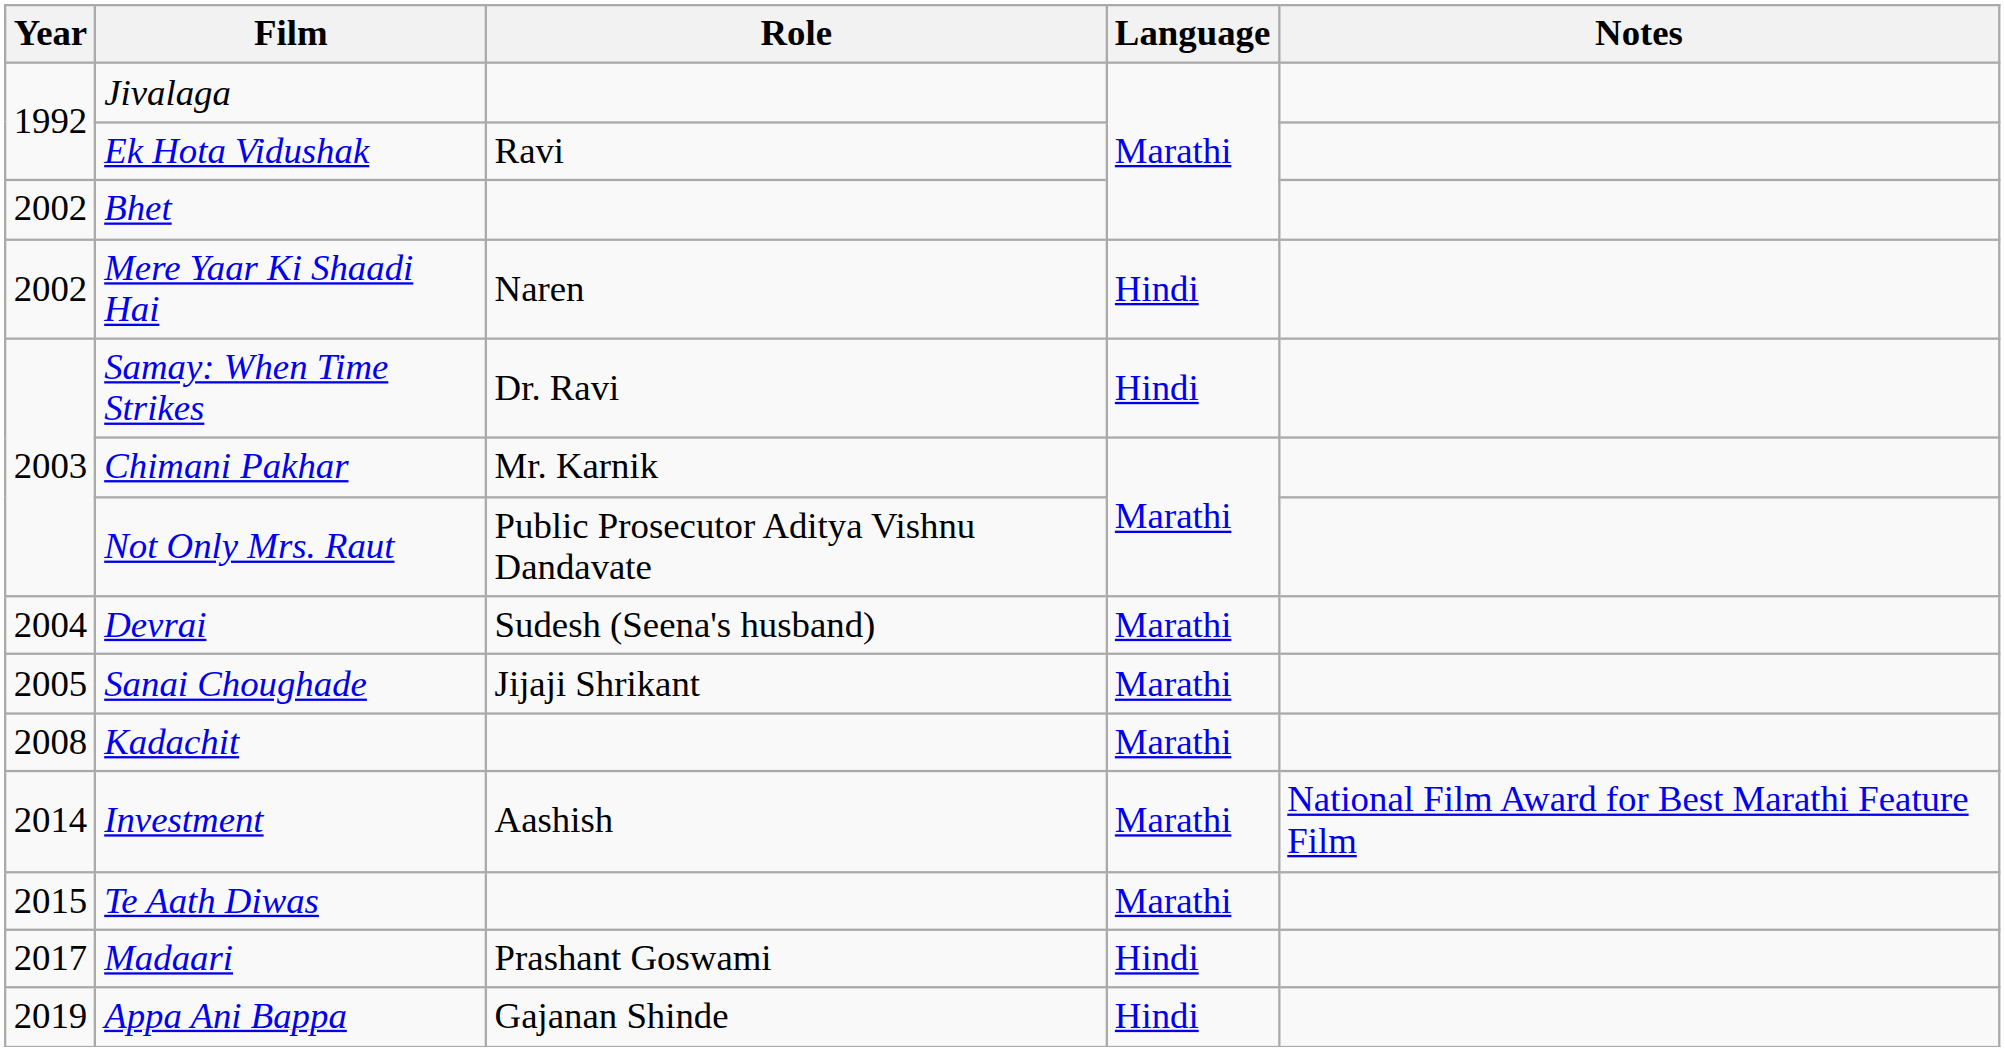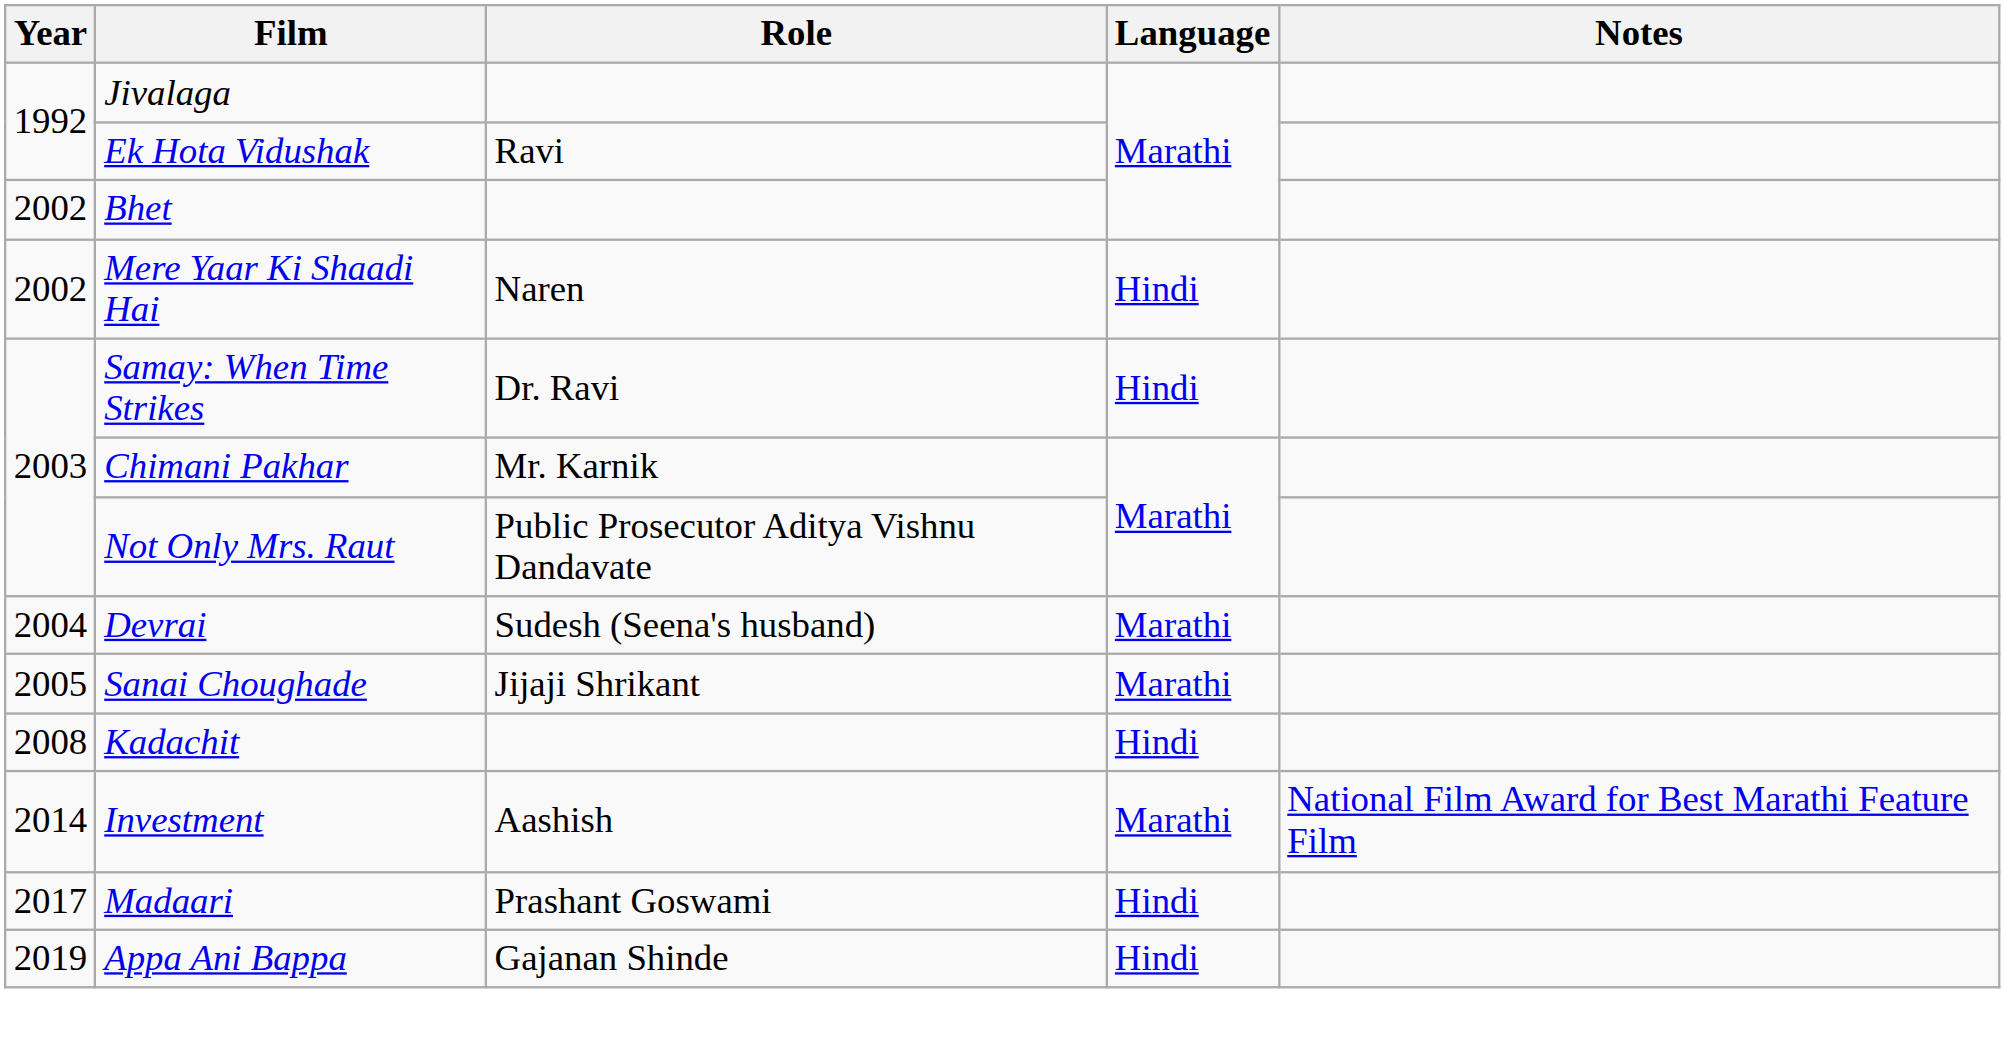Kadachit | Language: Marathi -> Hindi
- row: 2015 | Te Aath Diwas | Marathi
